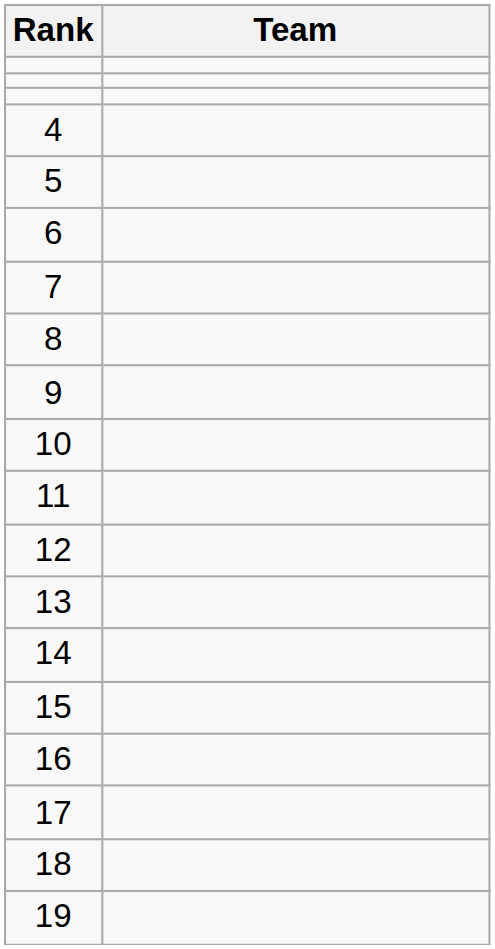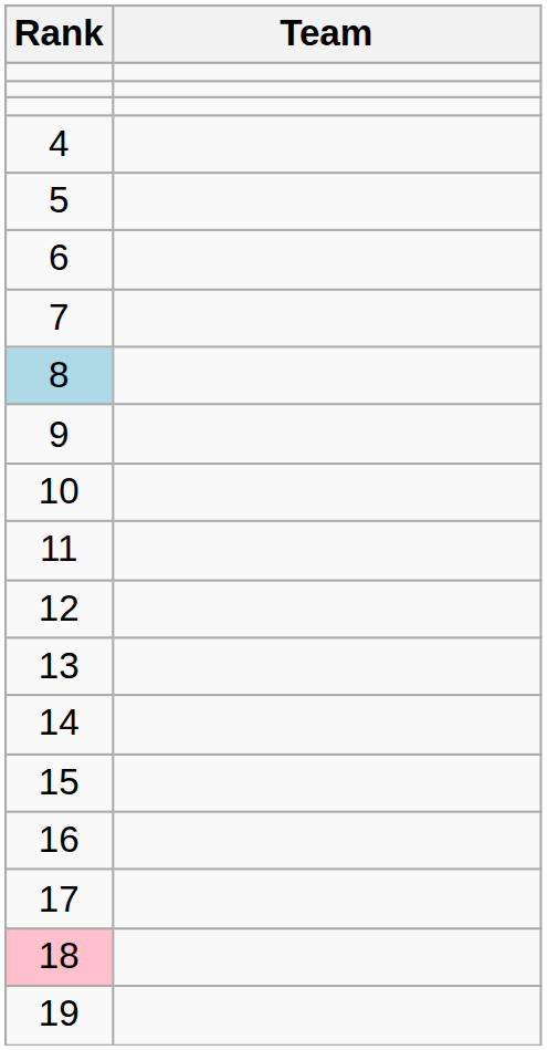row 9 | Rank: no background -> lightblue background
row 19 | Rank: no background -> pink background
